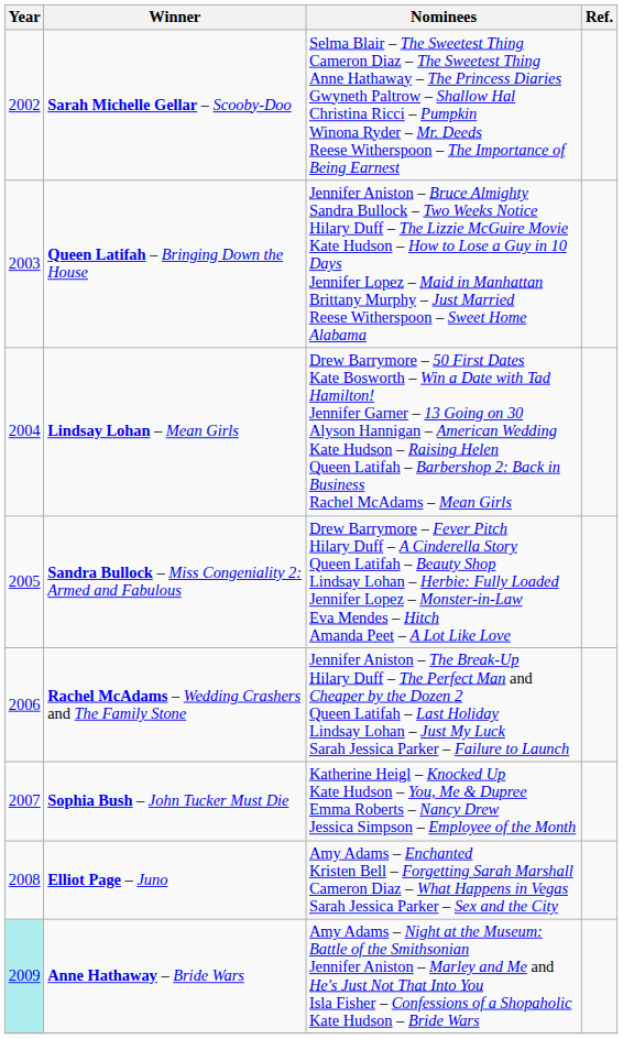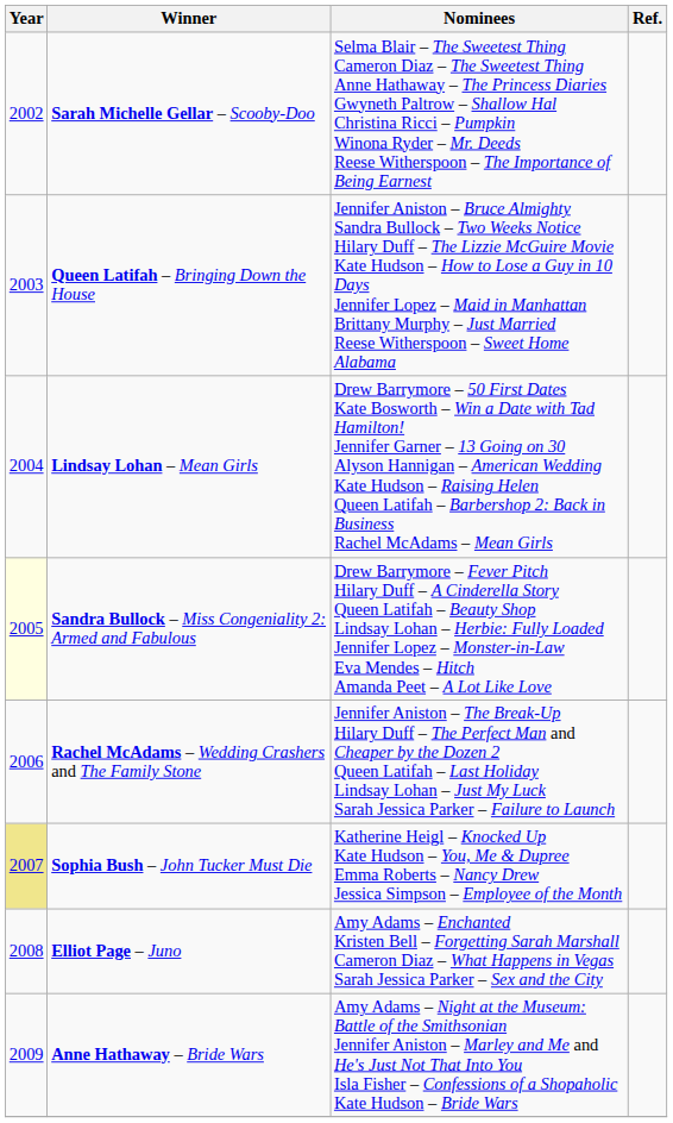Sandra Bullock – Miss Congeniality 2: Armed and Fabulous | Year: no background -> lightyellow background
Sophia Bush – John Tucker Must Die | Year: no background -> khaki background
Anne Hathaway – Bride Wars | Year: paleturquoise background -> no background
